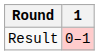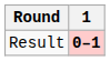Result | 1: normal -> bold
